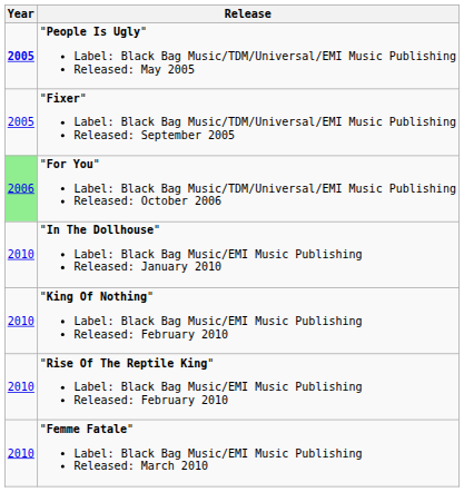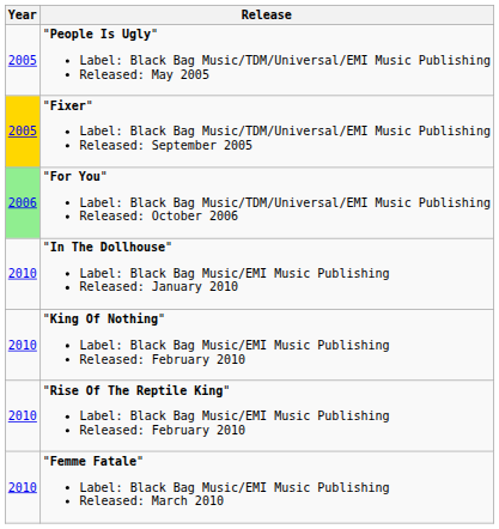row 2 | Year: bold -> normal
row 3 | Year: no background -> gold background
